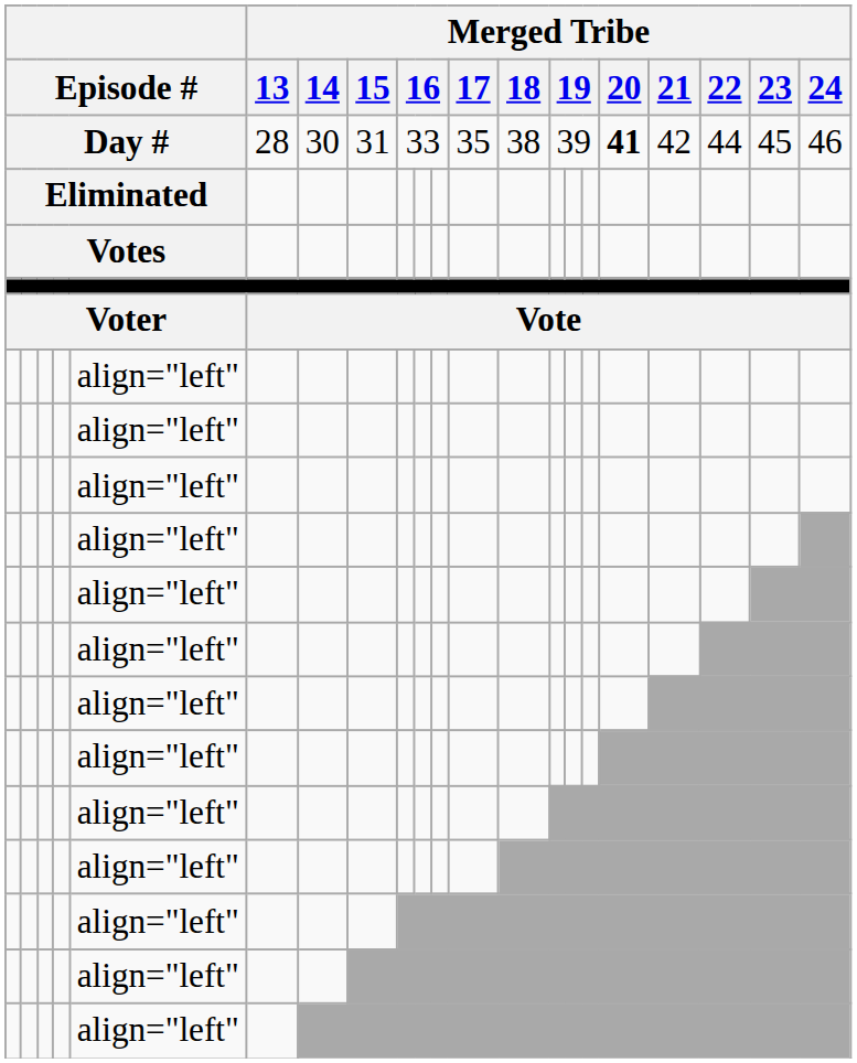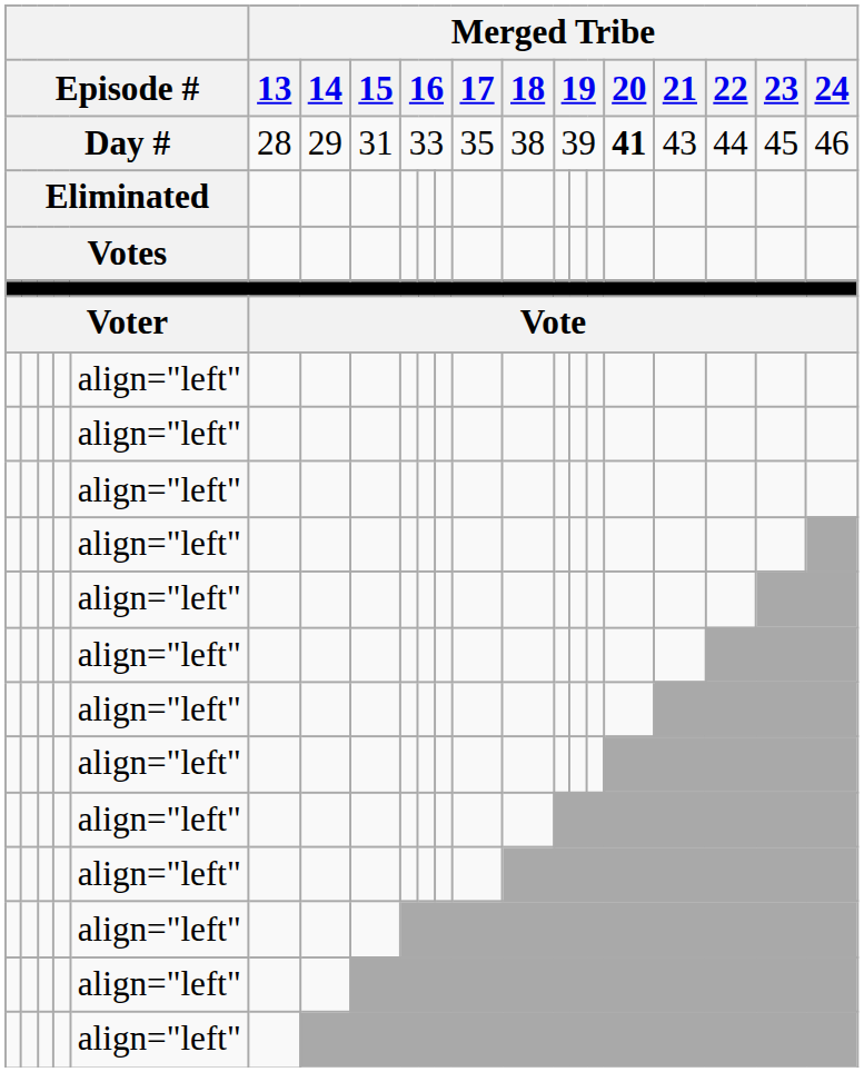Day # | Merged Tribe / 14: 30 -> 29
Day # | Merged Tribe / 21: 42 -> 43
